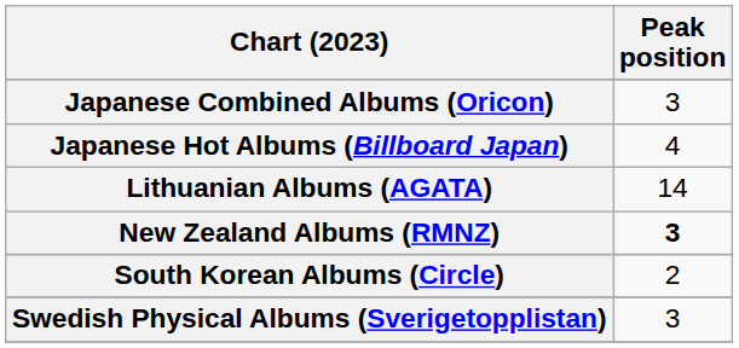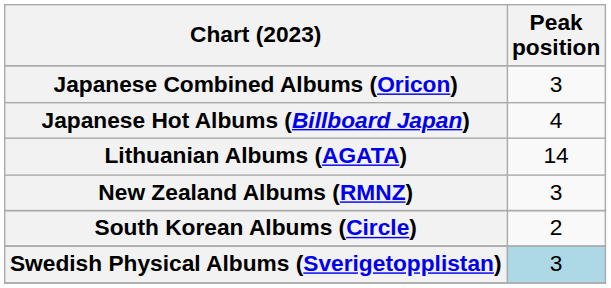New Zealand Albums (RMNZ) | Peak position: bold -> normal
Swedish Physical Albums (Sverigetopplistan) | Peak position: no background -> lightblue background
